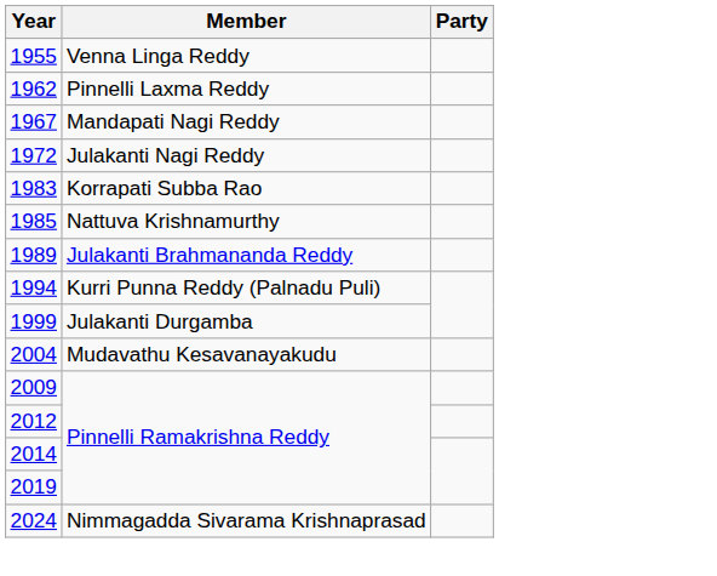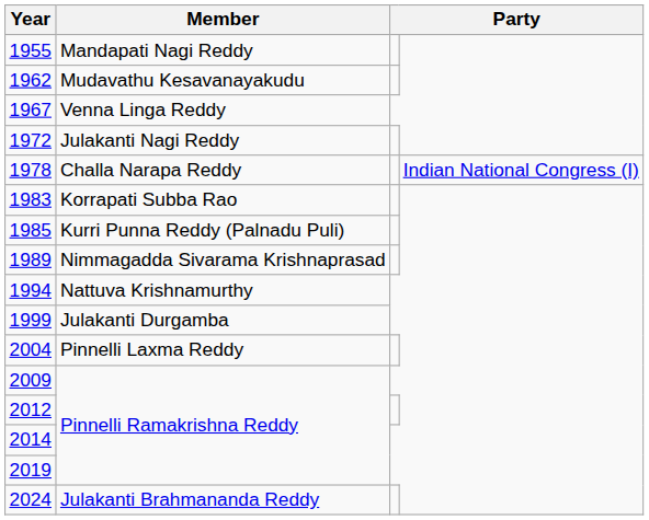1955 | Member: Venna Linga Reddy -> Mandapati Nagi Reddy
1962 | Member: Pinnelli Laxma Reddy -> Mudavathu Kesavanayakudu
1967 | Member: Mandapati Nagi Reddy -> Venna Linga Reddy
+ row: 1978 | Challa Narapa Reddy | Indian National Congress (I)
1985 | Member: Nattuva Krishnamurthy -> Kurri Punna Reddy (Palnadu Puli)
1989 | Member: Julakanti Brahmananda Reddy -> Nimmagadda Sivarama Krishnaprasad
1994 | Member: Kurri Punna Reddy (Palnadu Puli) -> Nattuva Krishnamurthy
2004 | Member: Mudavathu Kesavanayakudu -> Pinnelli Laxma Reddy
2024 | Member: Nimmagadda Sivarama Krishnaprasad -> Julakanti Brahmananda Reddy
